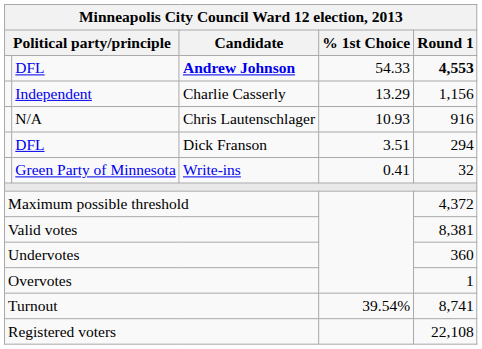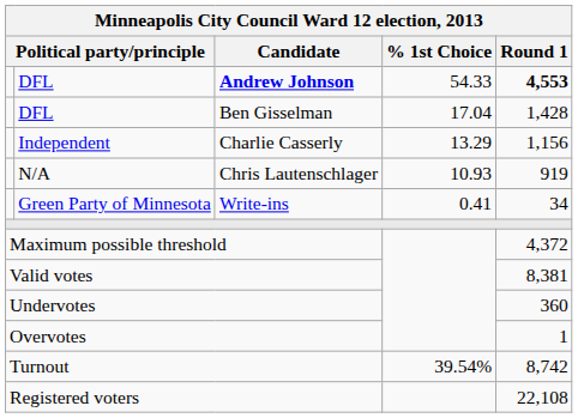+ row: DFL | Ben Gisselman | 17.04 | 1,428
Chris Lautenschlager | Round 1: 916 -> 919
- row: DFL | Dick Franson | 3.51 | 294
Write-ins | Round 1: 32 -> 34
Turnout | Round 1: 8,741 -> 8,742
